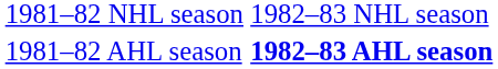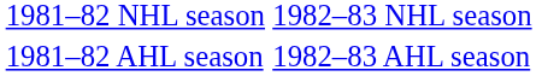1981–82 AHL season | column 2: bold -> normal
